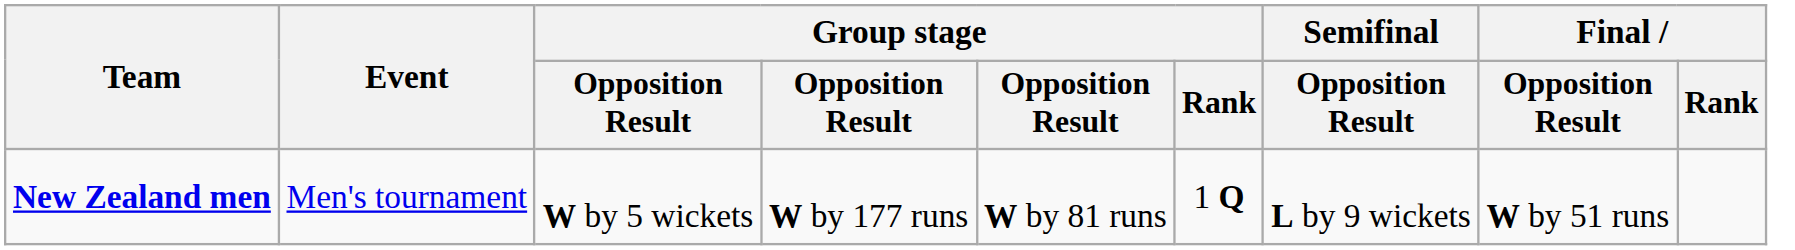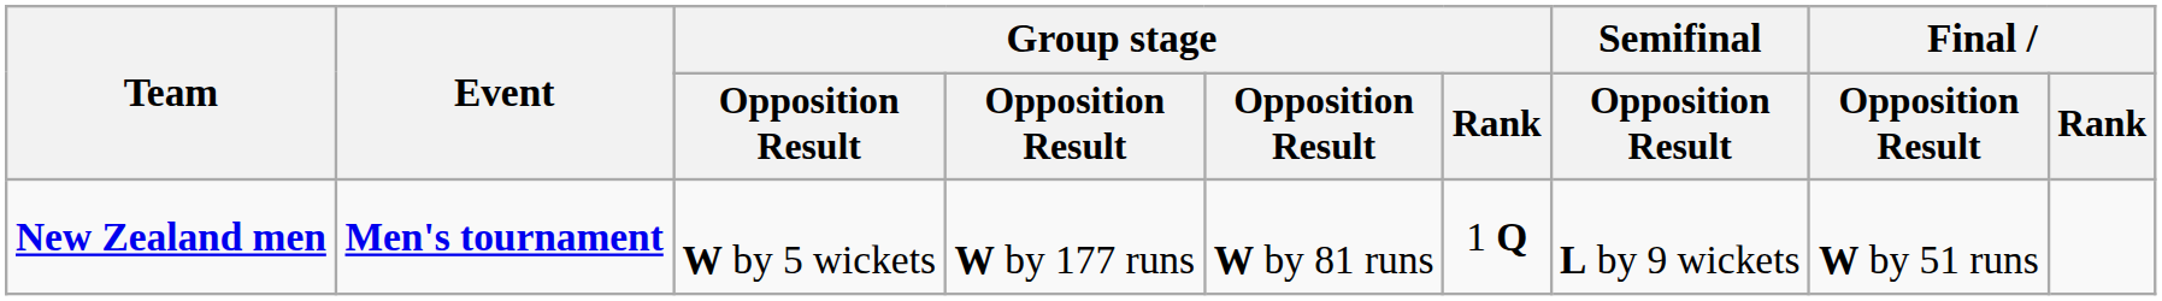New Zealand men | Event: normal -> bold
